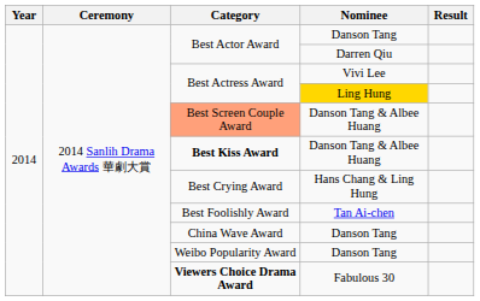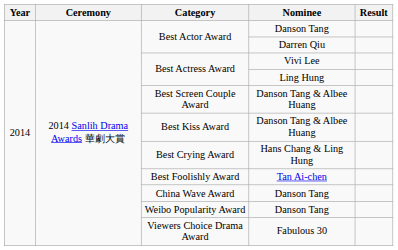Best Actress Award / Ling Hung | Nominee: gold background -> no background
Best Screen Couple Award | Category: lightsalmon background -> no background
Best Kiss Award | Category: bold -> normal
Viewers Choice Drama Award | Category: bold -> normal
